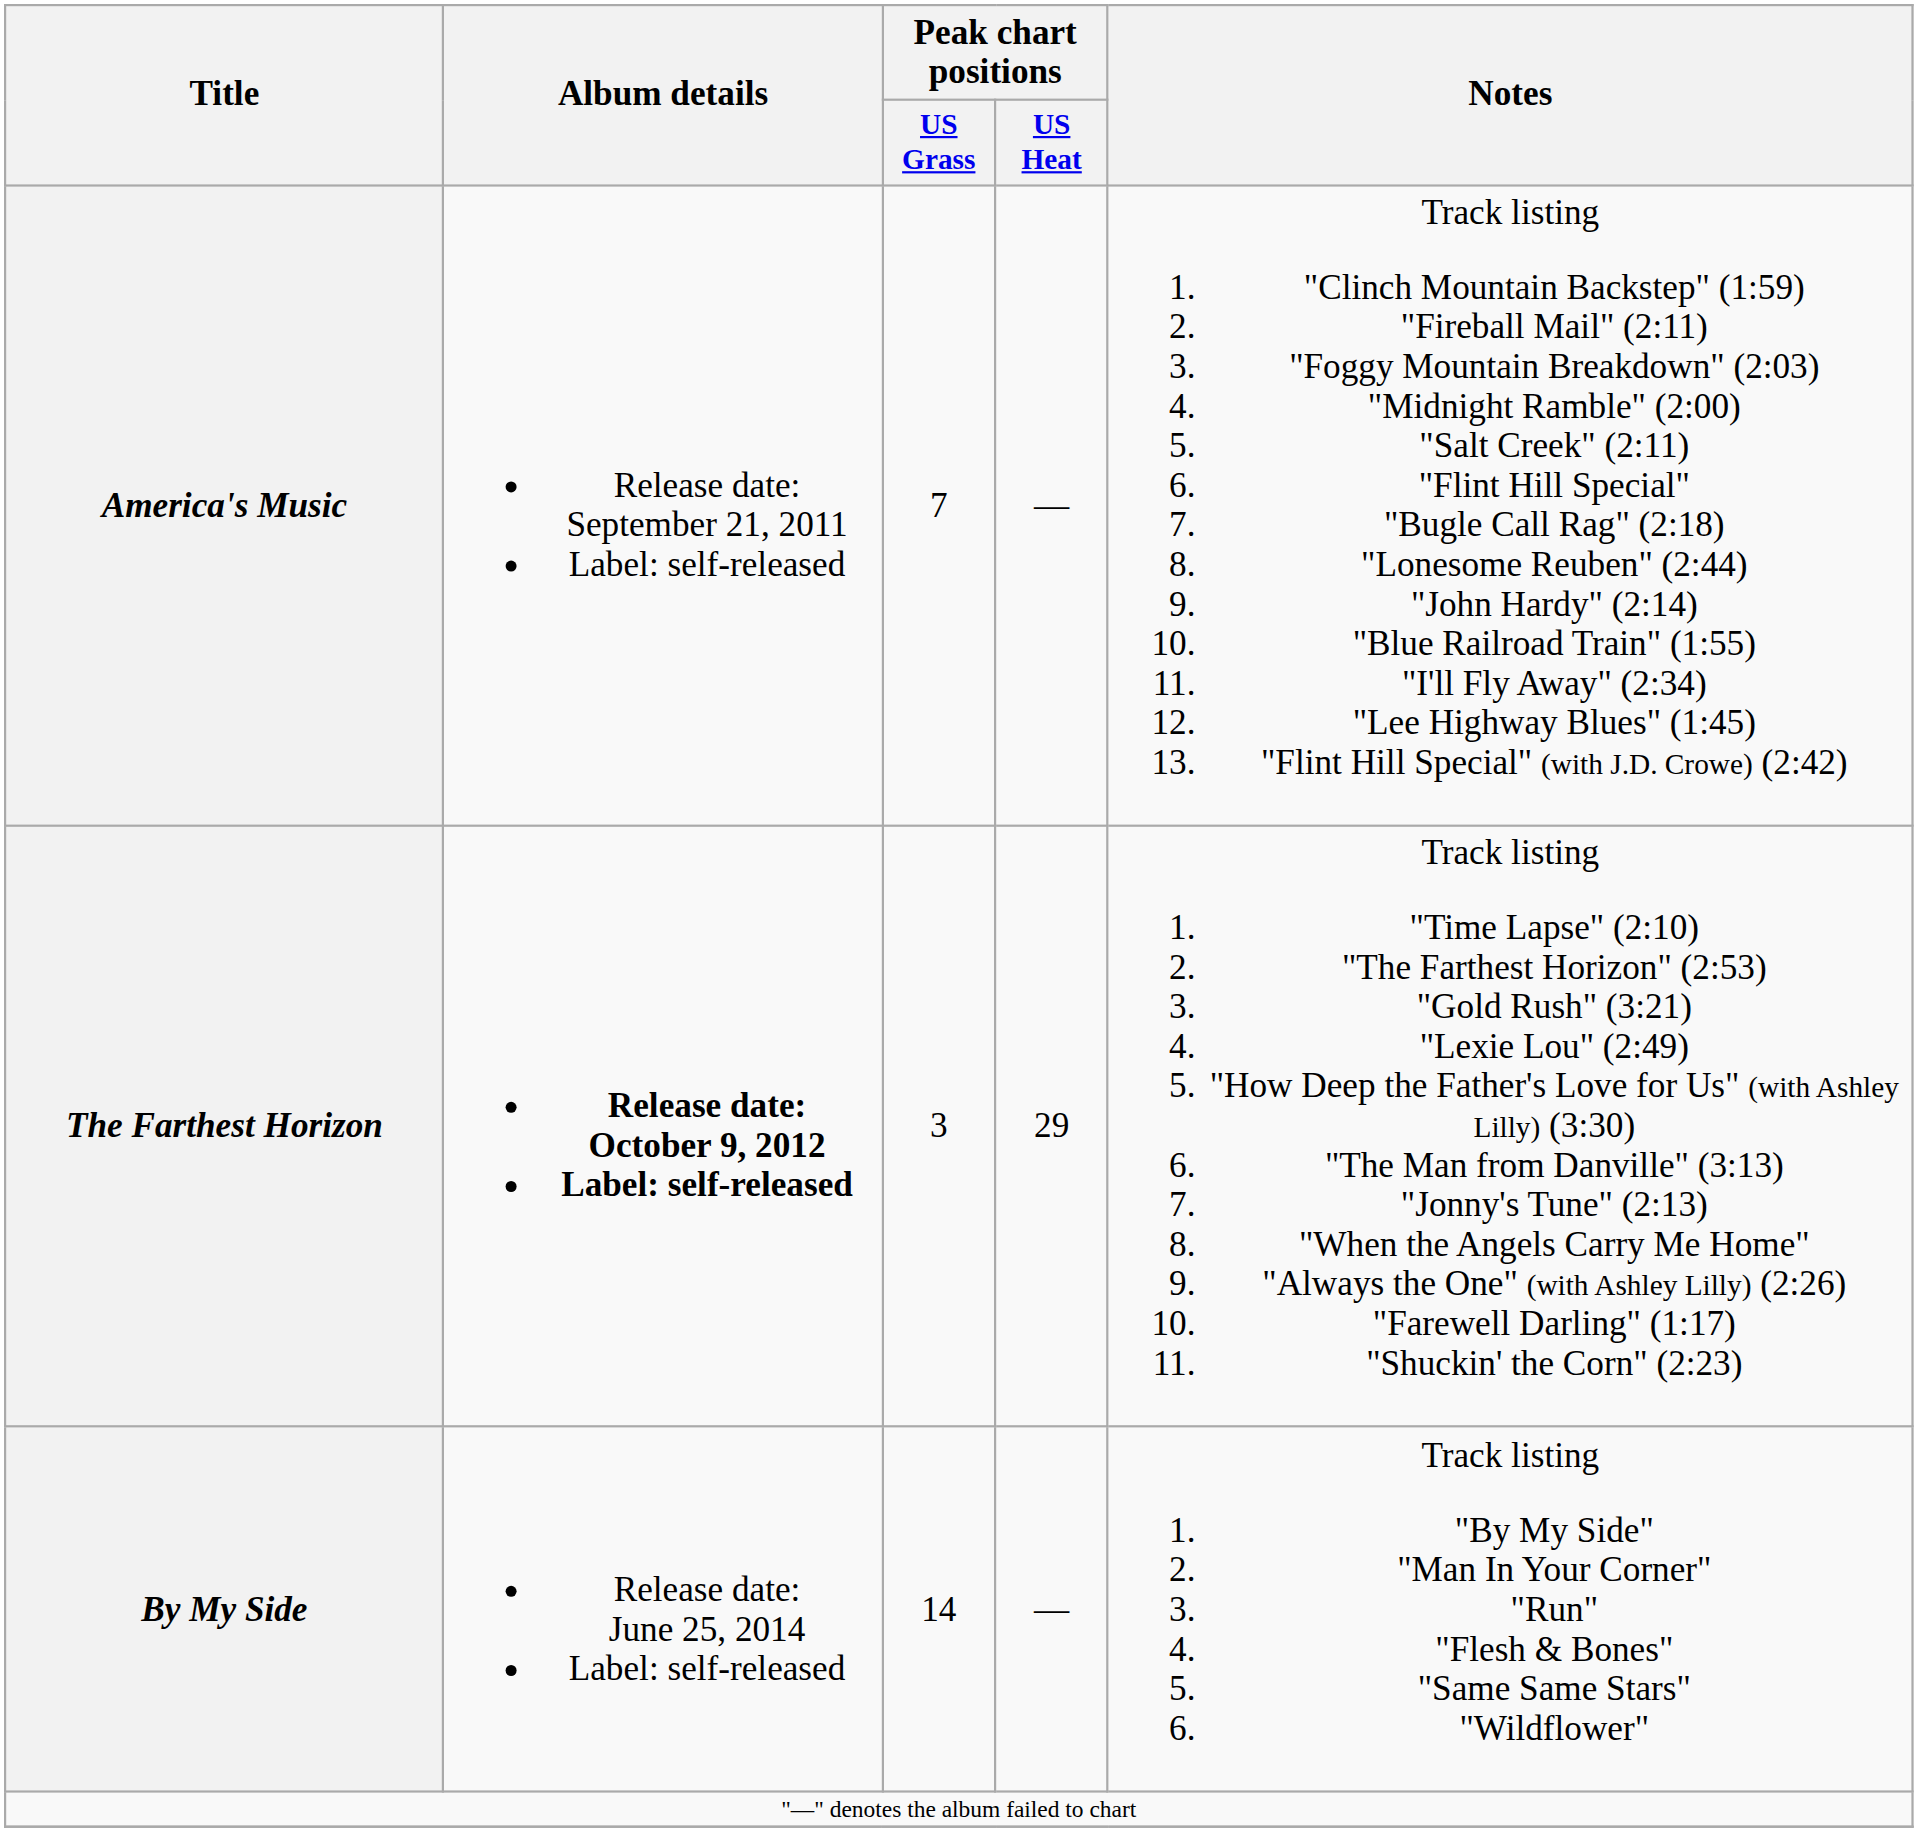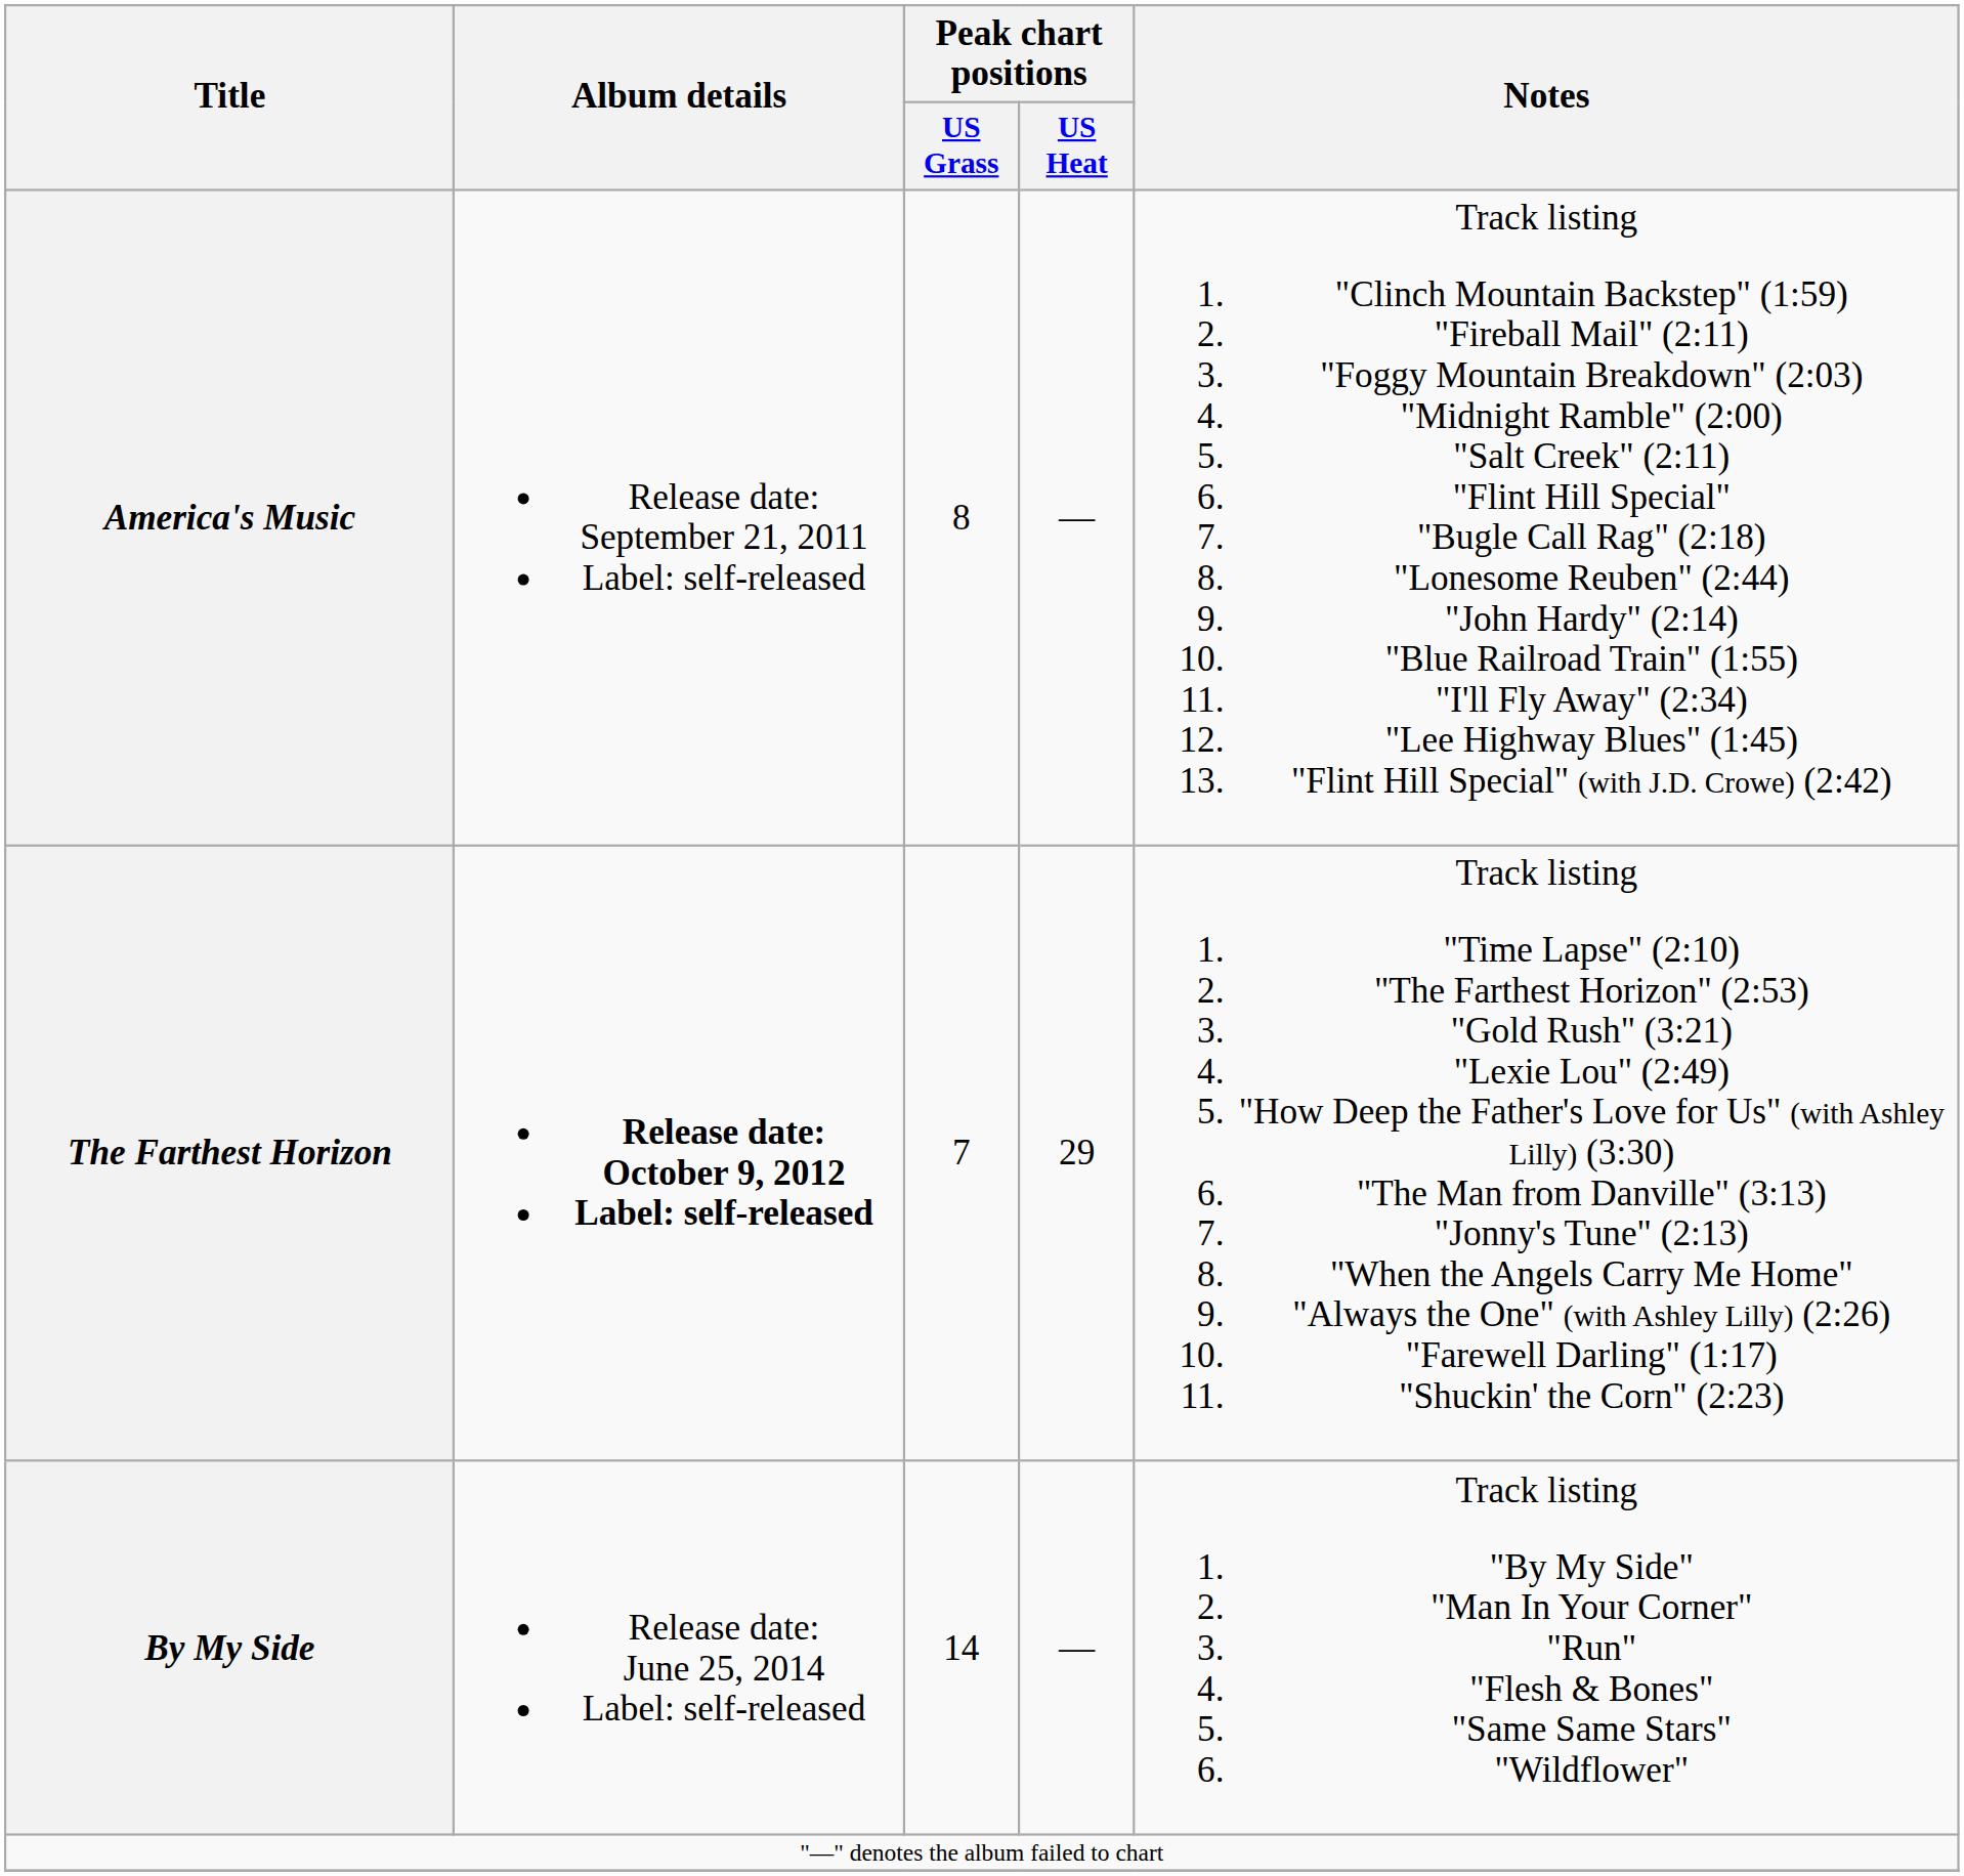America's Music | Peak chart positions / US Grass: 7 -> 8
The Farthest Horizon | Peak chart positions / US Grass: 3 -> 7
